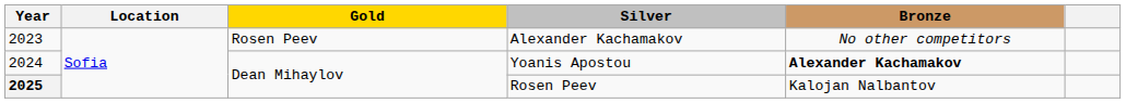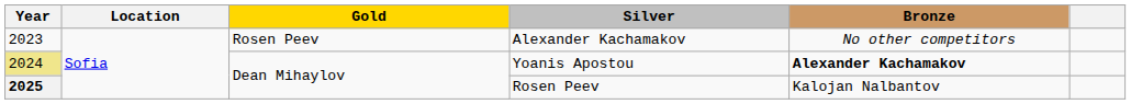Yoanis Apostou | Year: no background -> khaki background
